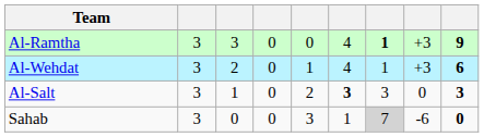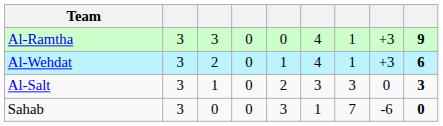Al-Ramtha | column 7: bold -> normal
Al-Salt | column 6: bold -> normal
Sahab | column 7: lightgrey background -> no background
